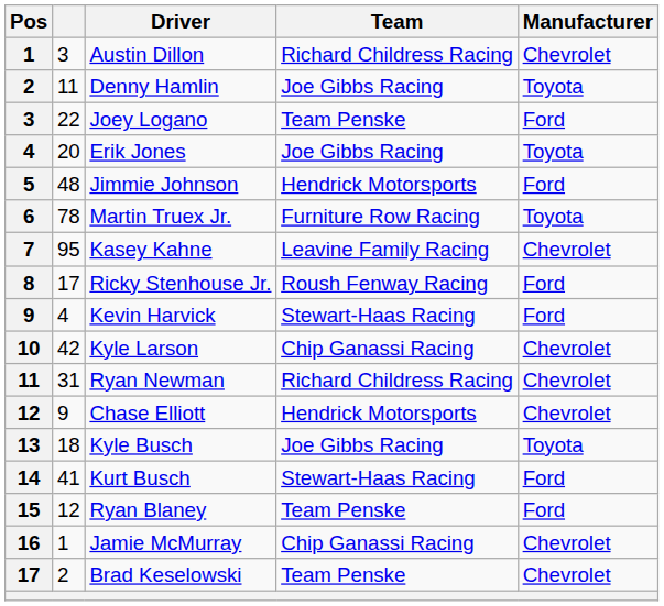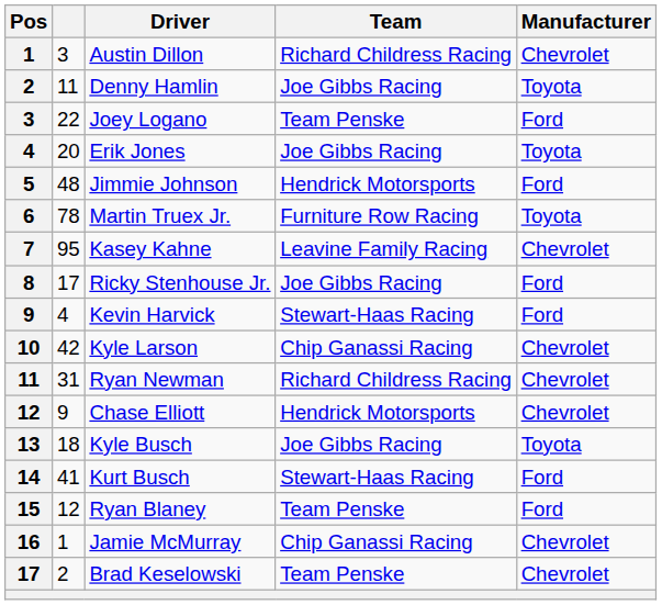Ricky Stenhouse Jr. | Team: Roush Fenway Racing -> Joe Gibbs Racing
